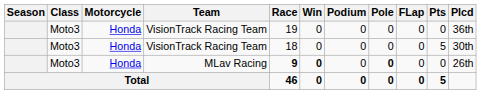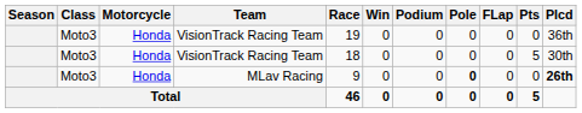MLav Racing | Race: bold -> normal
MLav Racing | Win: bold -> normal
MLav Racing | Plcd: normal -> bold
